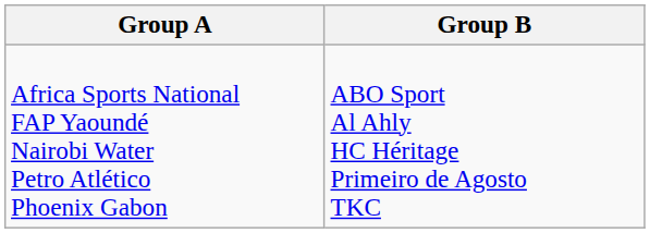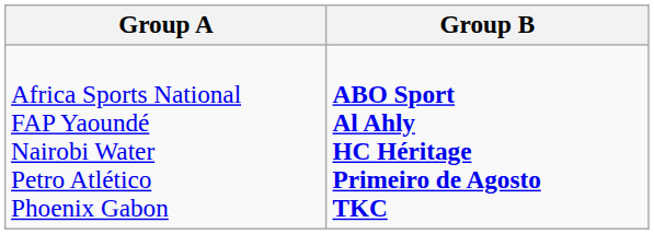row 2 | Group B: normal -> bold
